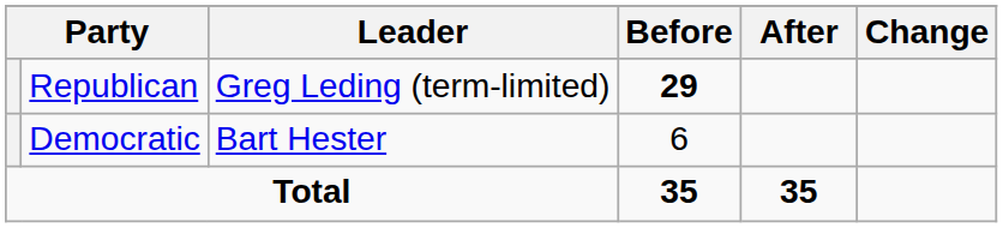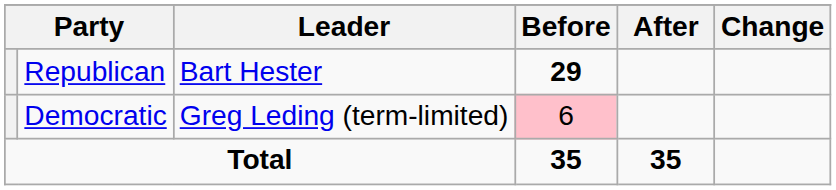Republican | Leader: Greg Leding (term-limited) -> Bart Hester
Democratic | Leader: Bart Hester -> Greg Leding (term-limited)
Democratic | Before: no background -> pink background
